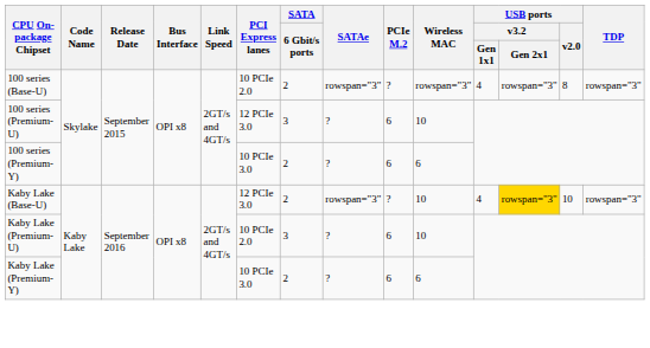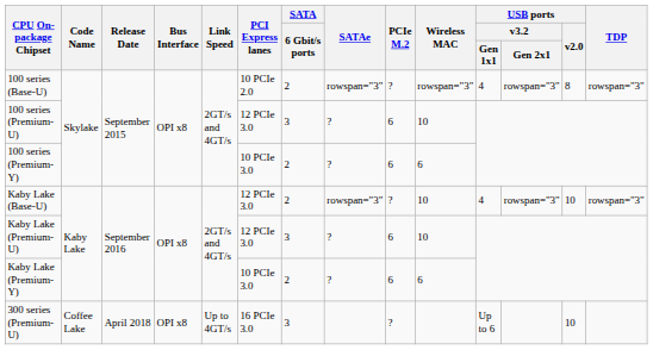Kaby Lake (Base-U) | USB ports / v3.2 / Gen 2x1: gold background -> no background
Kaby Lake (Premium-U) | PCI Express lanes: 10 PCIe 2.0 -> 12 PCIe 3.0
+ row: 300 series (Premium-U) | Coffee Lake | April 2018 | OPI x8 | Up to 4GT/s | 16 PCIe 3.0 | 3 | ? | Up to 6 | 10
